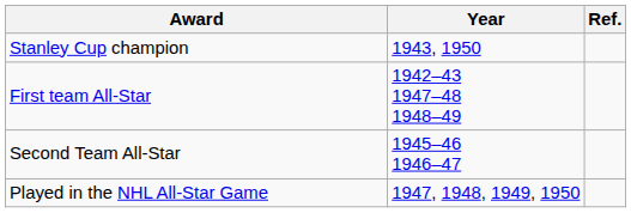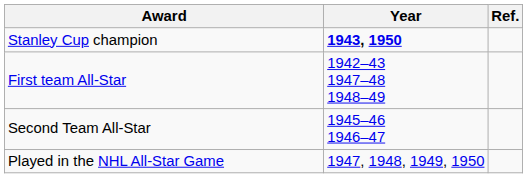Stanley Cup champion | Year: normal -> bold
